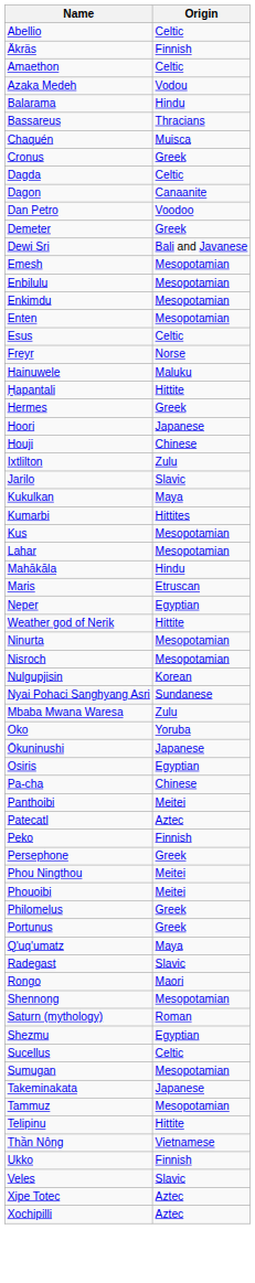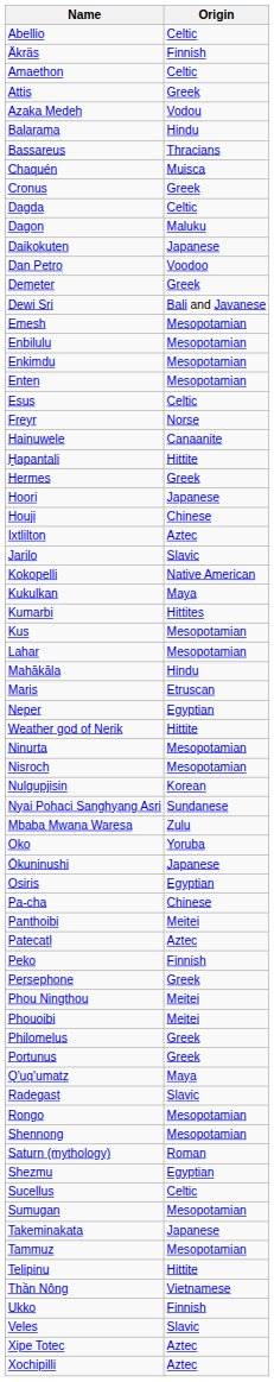+ row: Attis | Greek
Dagon | Origin: Canaanite -> Maluku
+ row: Daikokuten | Japanese
Hainuwele | Origin: Maluku -> Canaanite
Ixtlilton | Origin: Zulu -> Aztec
+ row: Kokopelli | Native American
Rongo | Origin: Maori -> Mesopotamian
